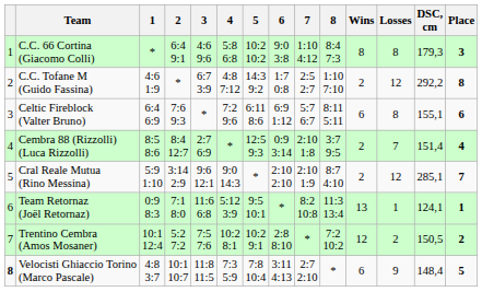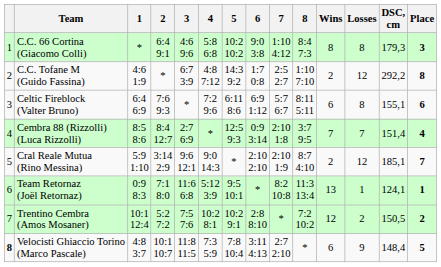Cembra 88 (Rizzolli) (Luca Rizzolli) | Wins: 2 -> 7
Cral Reale Mutua (Rino Messina) | DSC, cm: 285,1 -> 185,1
